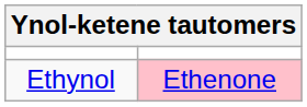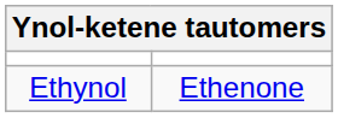Ethynol | column 2: pink background -> no background
